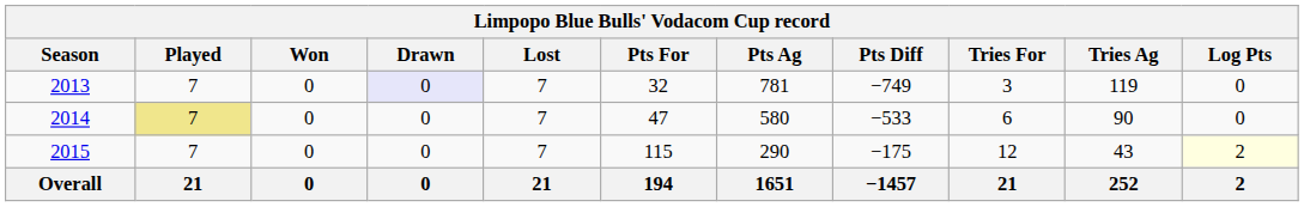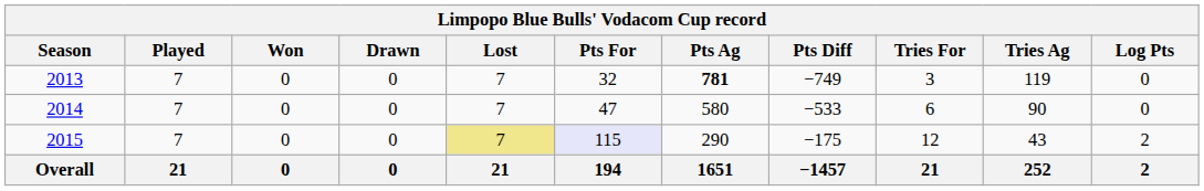2013 | Drawn: lavender background -> no background
2013 | Pts Ag: normal -> bold
2014 | Played: khaki background -> no background
2015 | Lost: no background -> khaki background
2015 | Pts For: no background -> lavender background
2015 | Log Pts: lightyellow background -> no background
